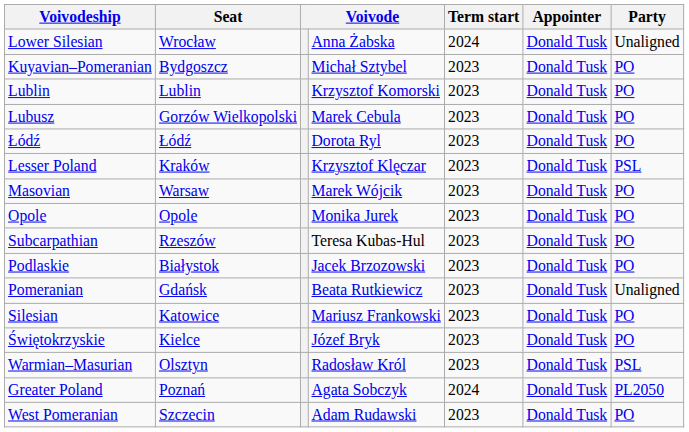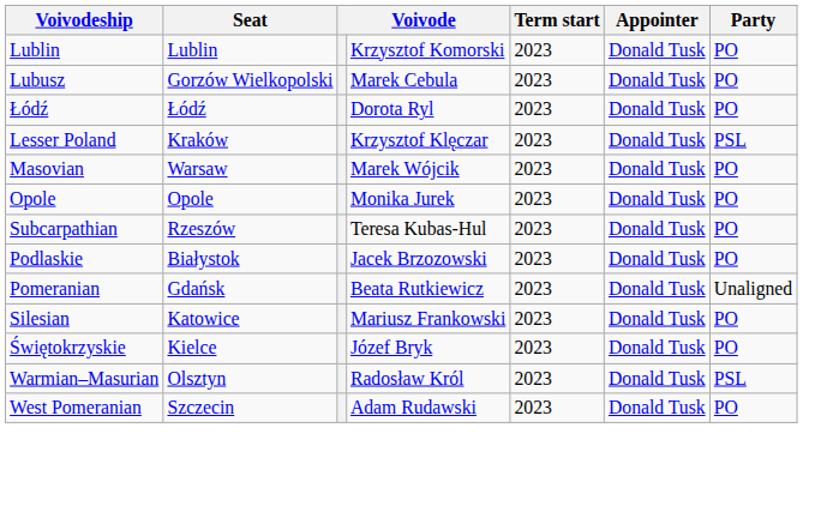- row: Lower Silesian | Wrocław | Anna Żabska | 2024 | Donald Tusk | Unaligned
- row: Kuyavian–Pomeranian | Bydgoszcz | Michał Sztybel | 2023 | Donald Tusk | PO
- row: Greater Poland | Poznań | Agata Sobczyk | 2024 | Donald Tusk | PL2050
